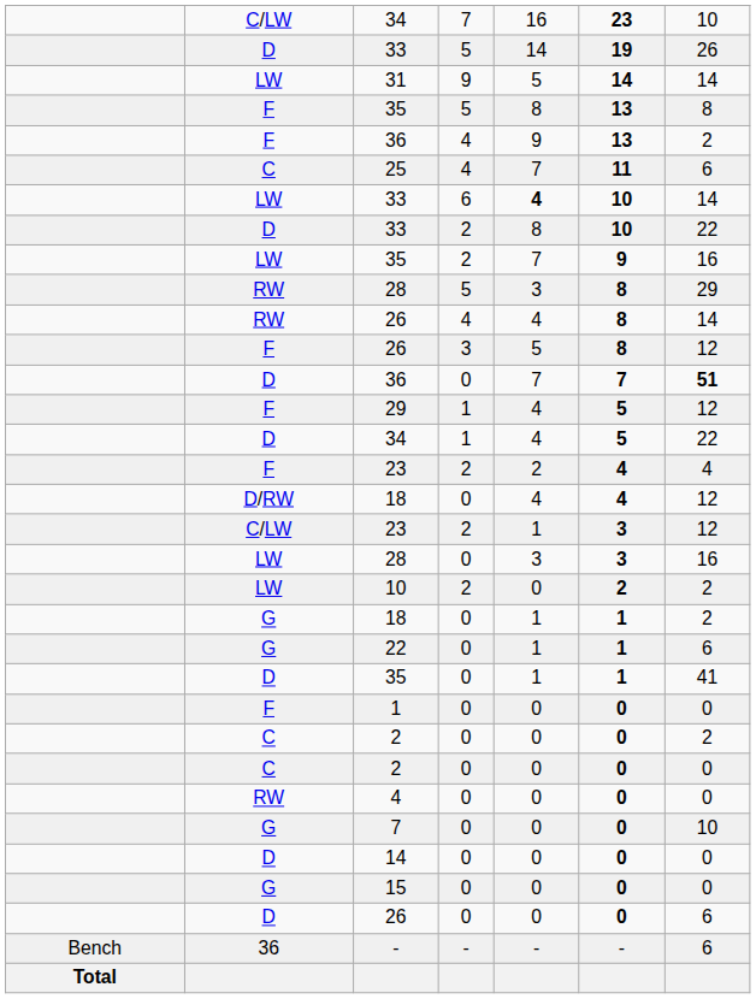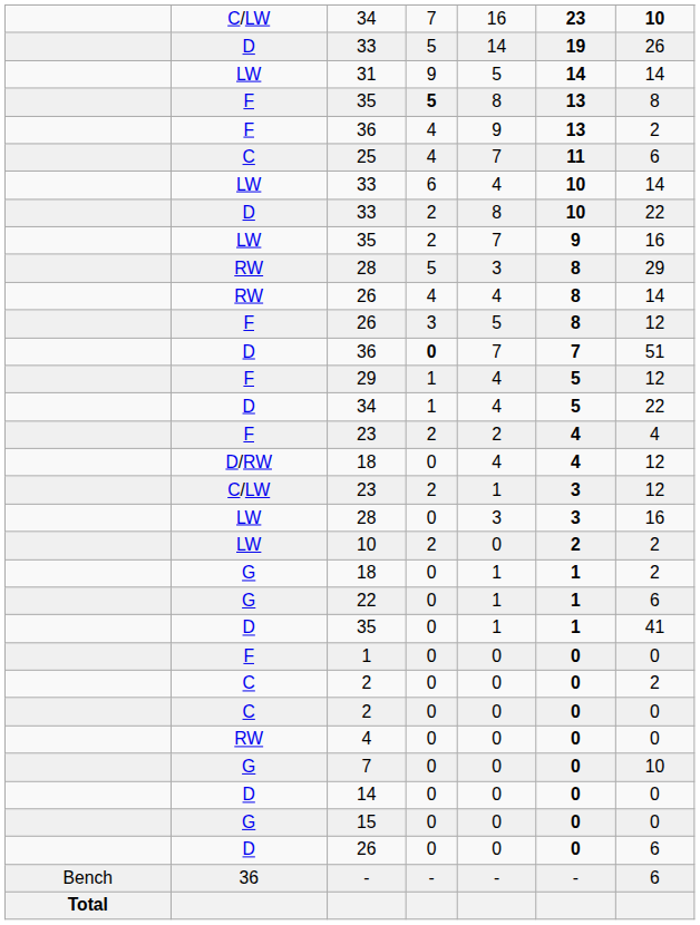C/LW / 34 | column 7: normal -> bold
F / 35 | column 4: normal -> bold
LW / 33 | column 5: bold -> normal
D / 36 | column 4: normal -> bold
D / 36 | column 7: bold -> normal
